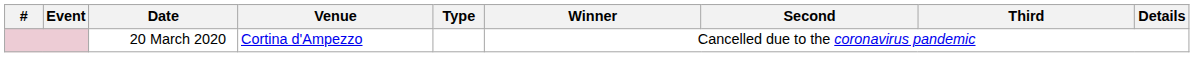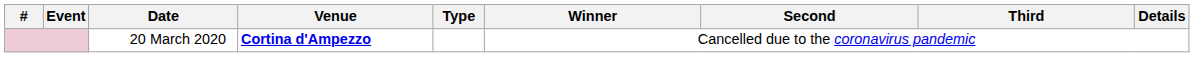20 March 2020 | Venue: normal -> bold
